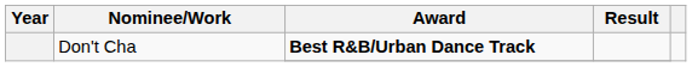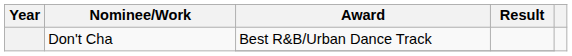Don't Cha / Best R&B/Urban Dance Track | Award: bold -> normal
